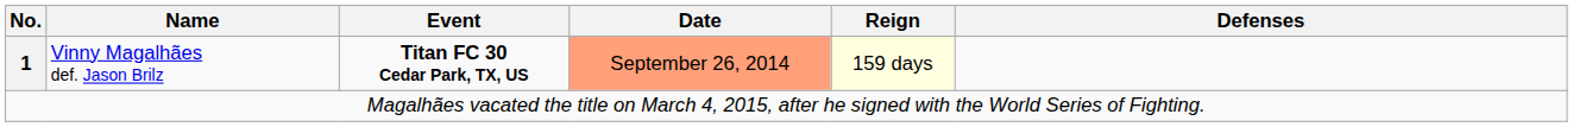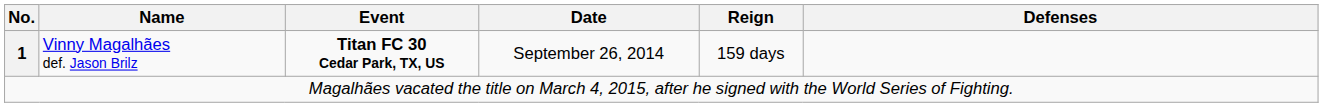1 | Date: lightsalmon background -> no background
1 | Reign: lightyellow background -> no background
